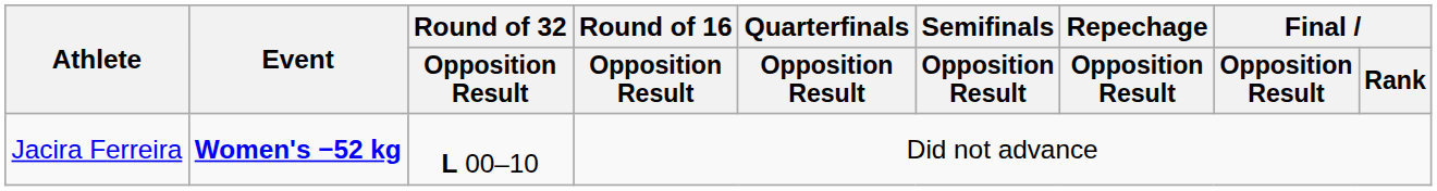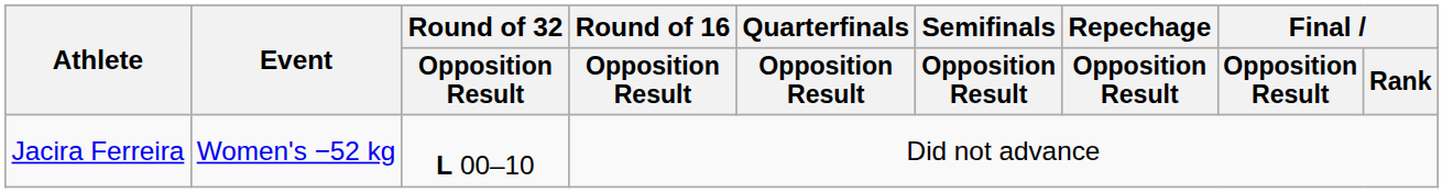Jacira Ferreira | Event: bold -> normal
